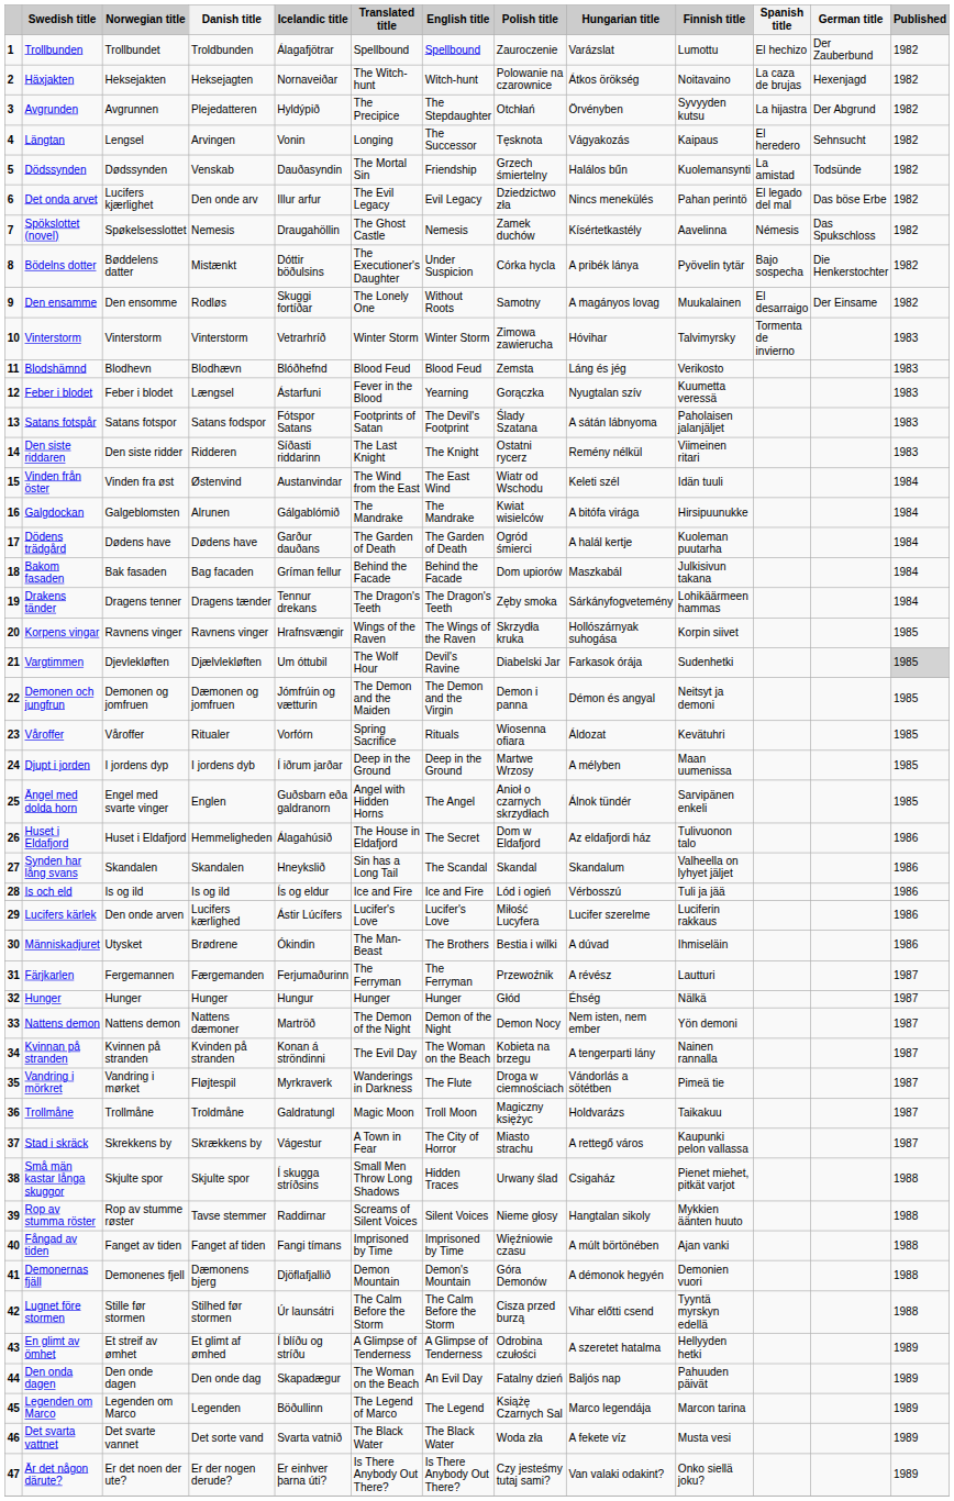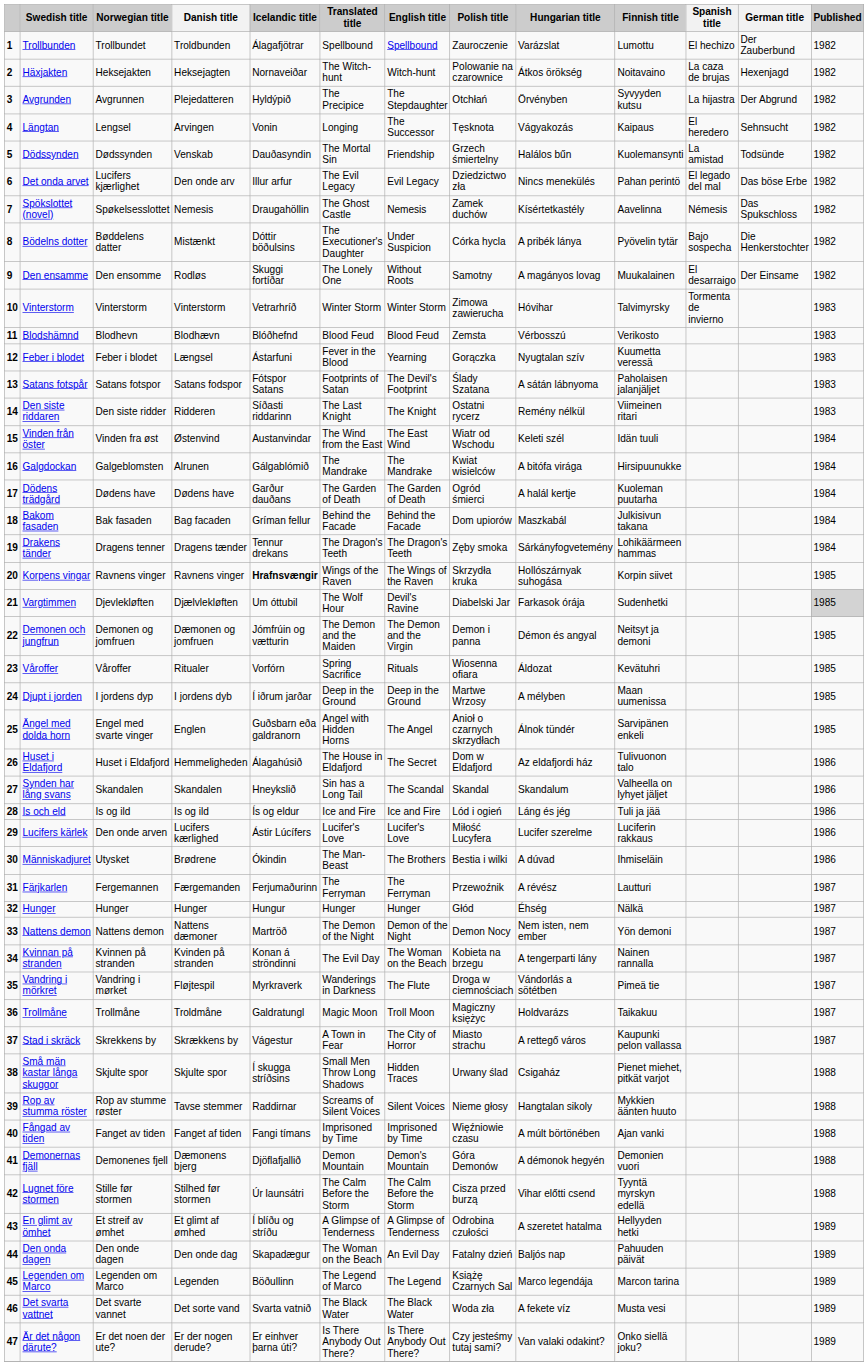Blodshämnd | Hungarian title: Láng és jég -> Vérbosszú
Korpens vingar | Icelandic title: normal -> bold
Is och eld | Hungarian title: Vérbosszú -> Láng és jég
